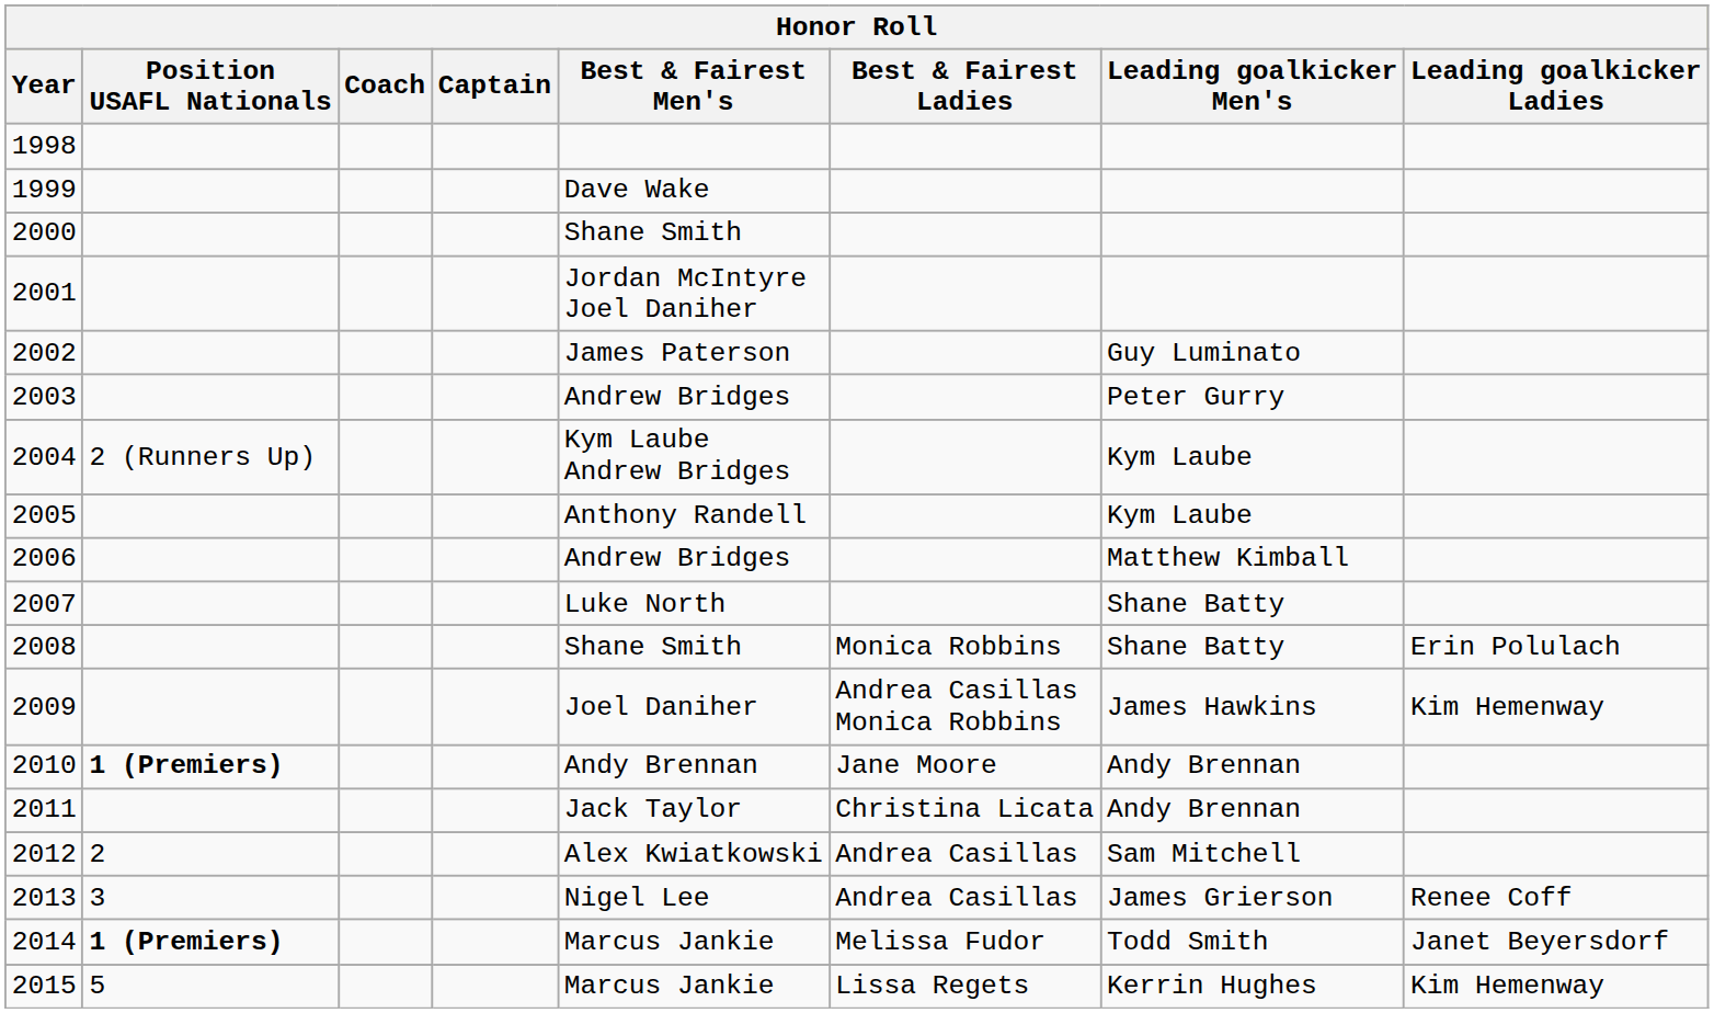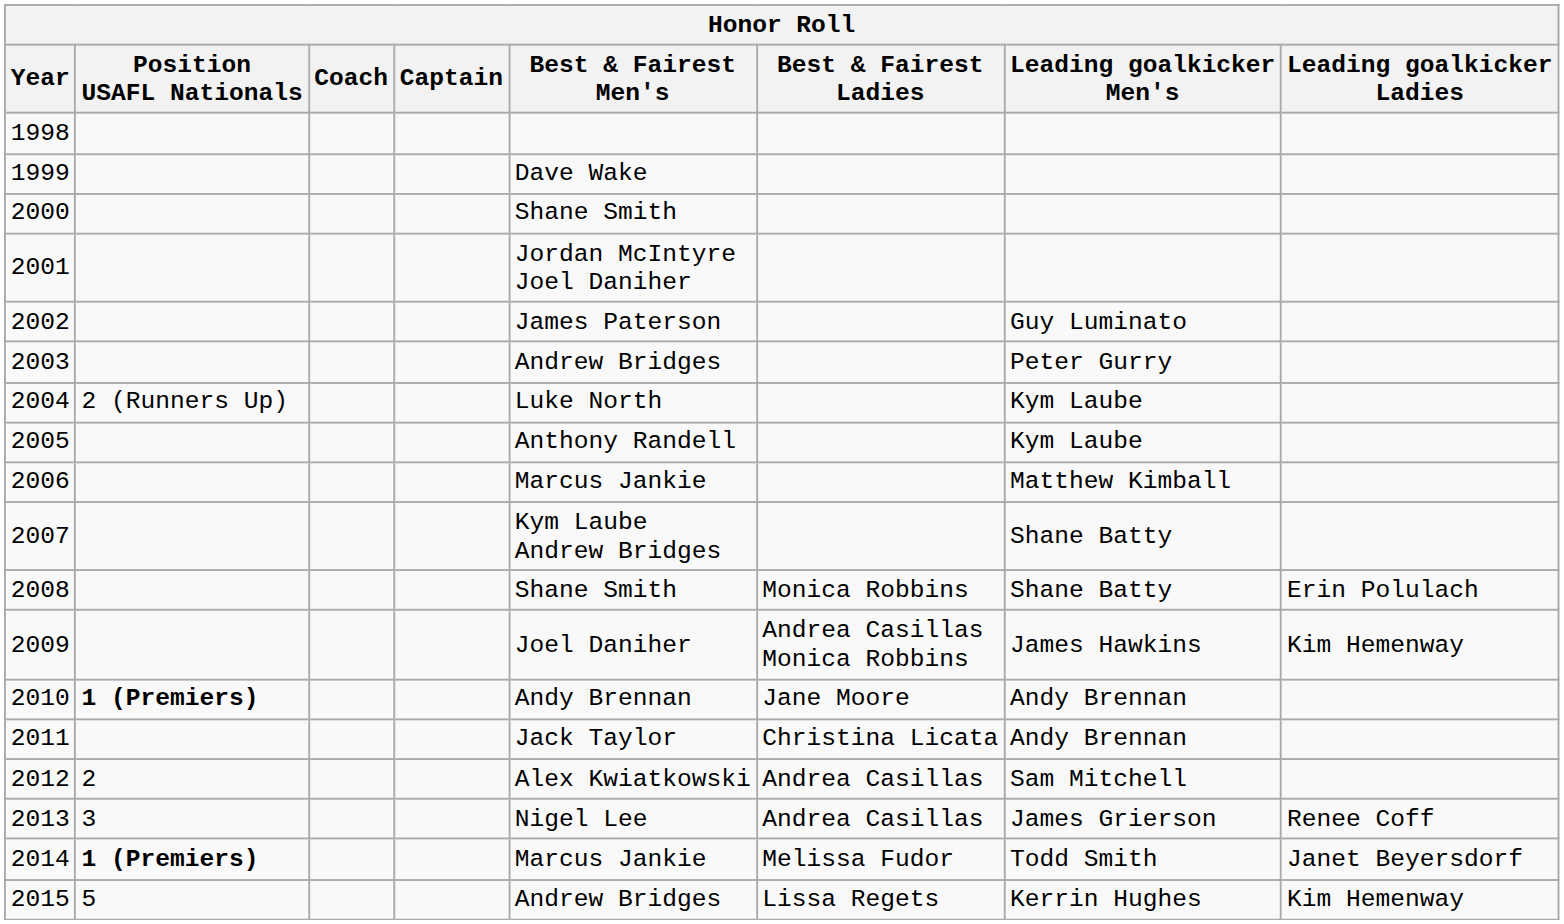2004 | Best & Fairest Men's: Kym Laube Andrew Bridges -> Luke North
2006 | Best & Fairest Men's: Andrew Bridges -> Marcus Jankie
2007 | Best & Fairest Men's: Luke North -> Kym Laube Andrew Bridges
2015 | Best & Fairest Men's: Marcus Jankie -> Andrew Bridges
